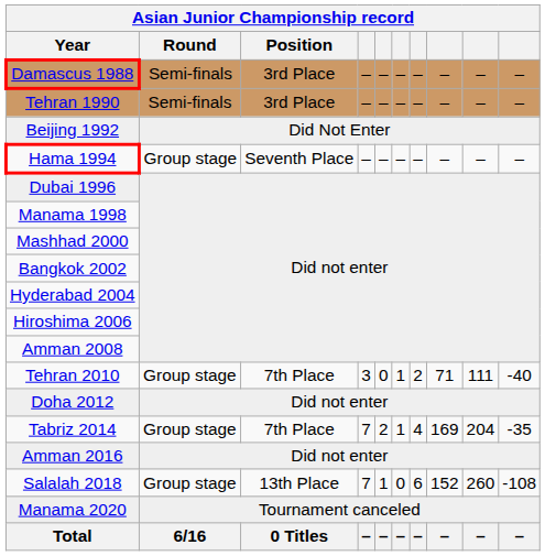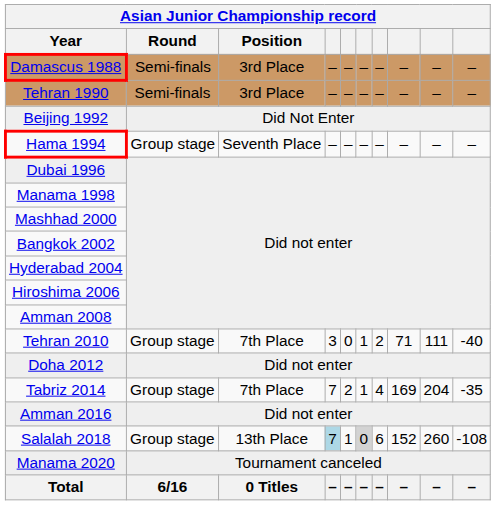Salalah 2018 | column 4: no background -> lightblue background
Salalah 2018 | column 6: no background -> lightgrey background
